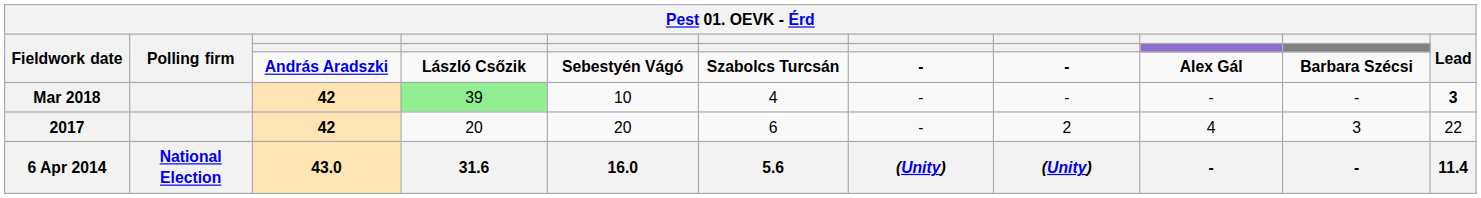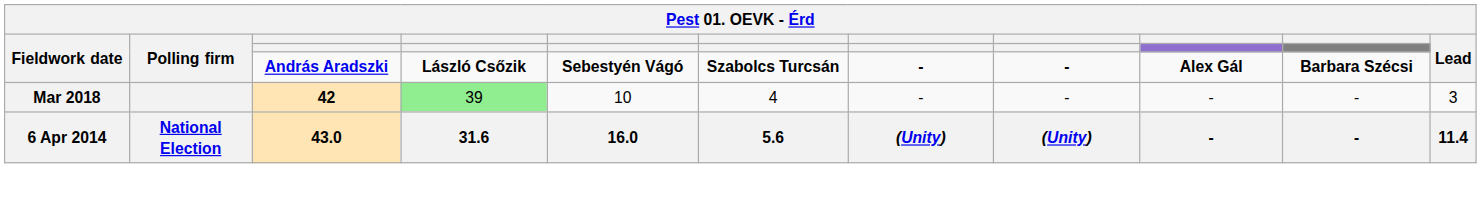Mar 2018 | Lead: bold -> normal
- row: 2017 | 42 | 20 | 20 | 6 | - | 2 | 4 | 3 | 22
